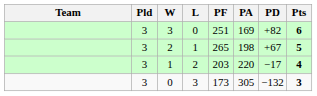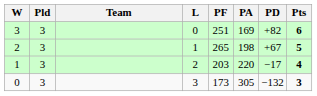columns swapped: Team <-> W
